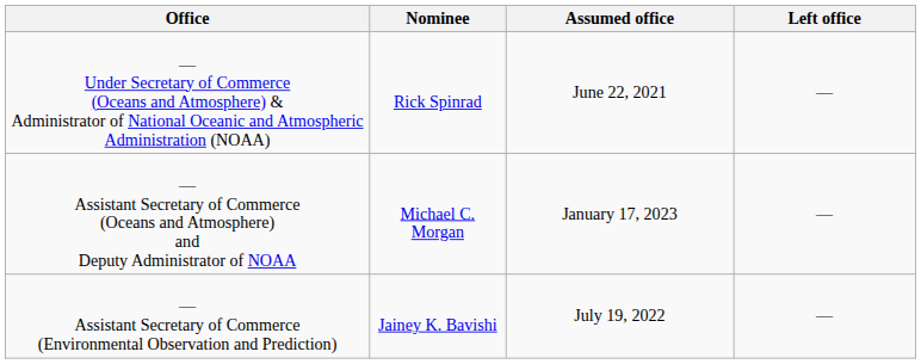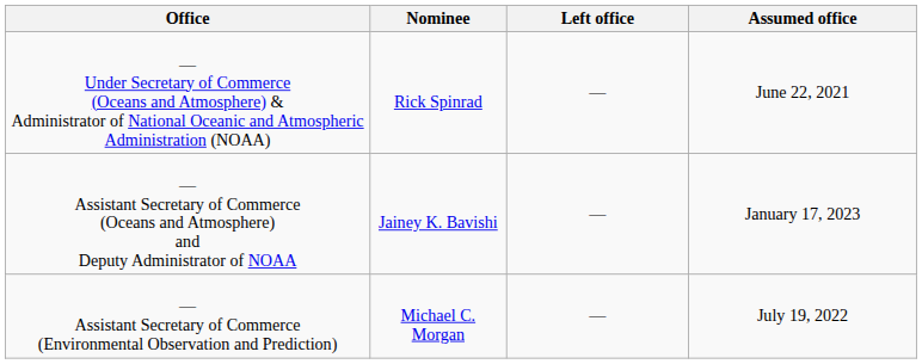columns swapped: Assumed office <-> Left office
row 3 | Nominee: Michael C. Morgan -> Jainey K. Bavishi
row 4 | Nominee: Jainey K. Bavishi -> Michael C. Morgan
